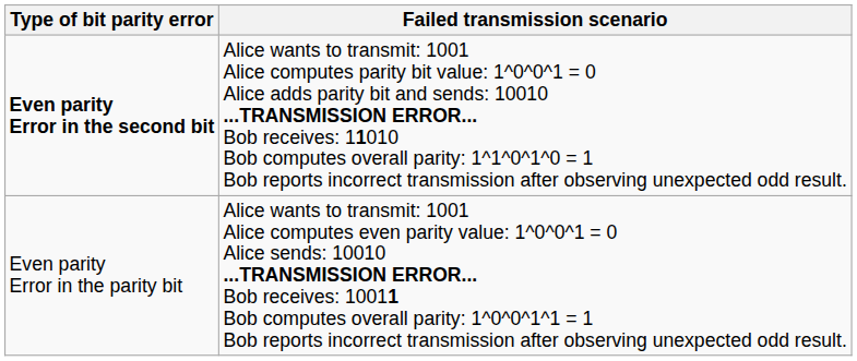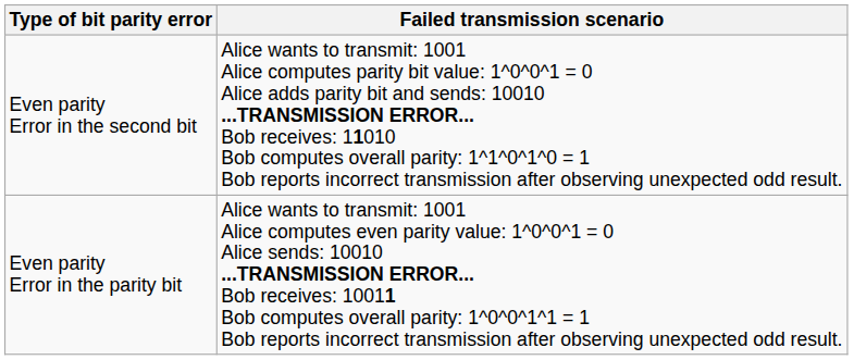row 2 | Type of bit parity error: bold -> normal
